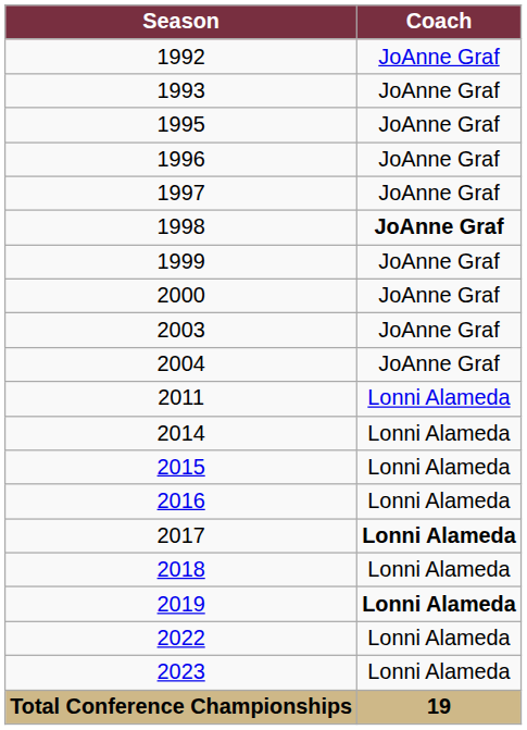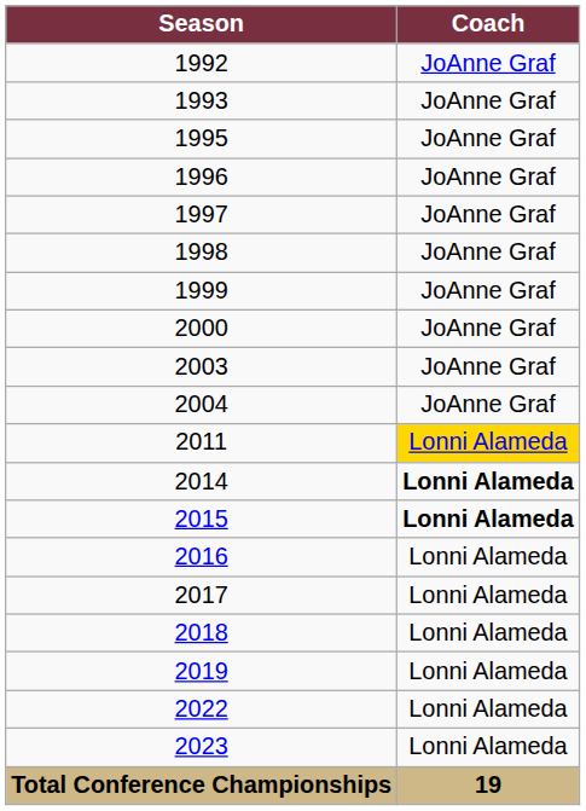1998 | Coach: bold -> normal
2011 | Coach: no background -> gold background
2014 | Coach: normal -> bold
2015 | Coach: normal -> bold
2017 | Coach: bold -> normal
2019 | Coach: bold -> normal
